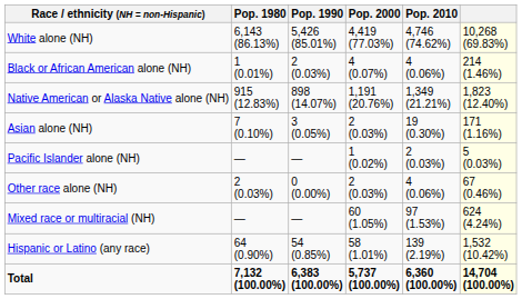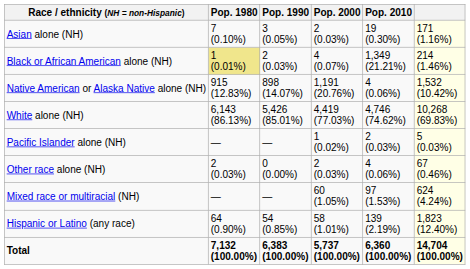rows swapped: White alone (NH) <-> Asian alone (NH)
Black or African American alone (NH) | Pop. 1980: no background -> khaki background
Black or African American alone (NH) | Pop. 2010: 4 (0.06%) -> 1,349 (21.21%)
Native American or Alaska Native alone (NH) | Pop. 2010: 1,349 (21.21%) -> 4 (0.06%)
Native American or Alaska Native alone (NH) | column 6: 1,823 (12.40%) -> 1,532 (10.42%)
Hispanic or Latino (any race) | column 6: 1,532 (10.42%) -> 1,823 (12.40%)
